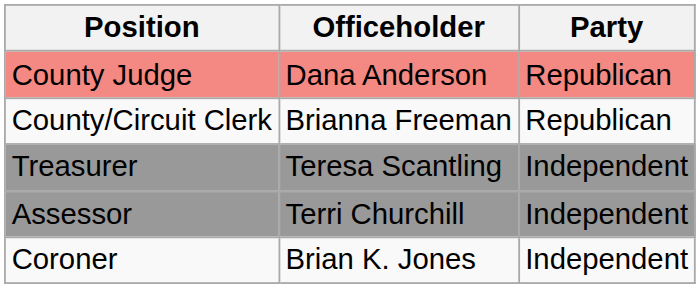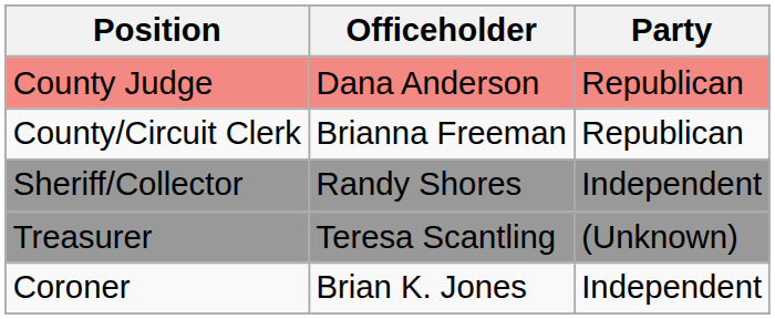+ row: Sheriff/Collector | Randy Shores | Independent
Treasurer | Party: Independent -> (Unknown)
- row: Assessor | Terri Churchill | Independent
